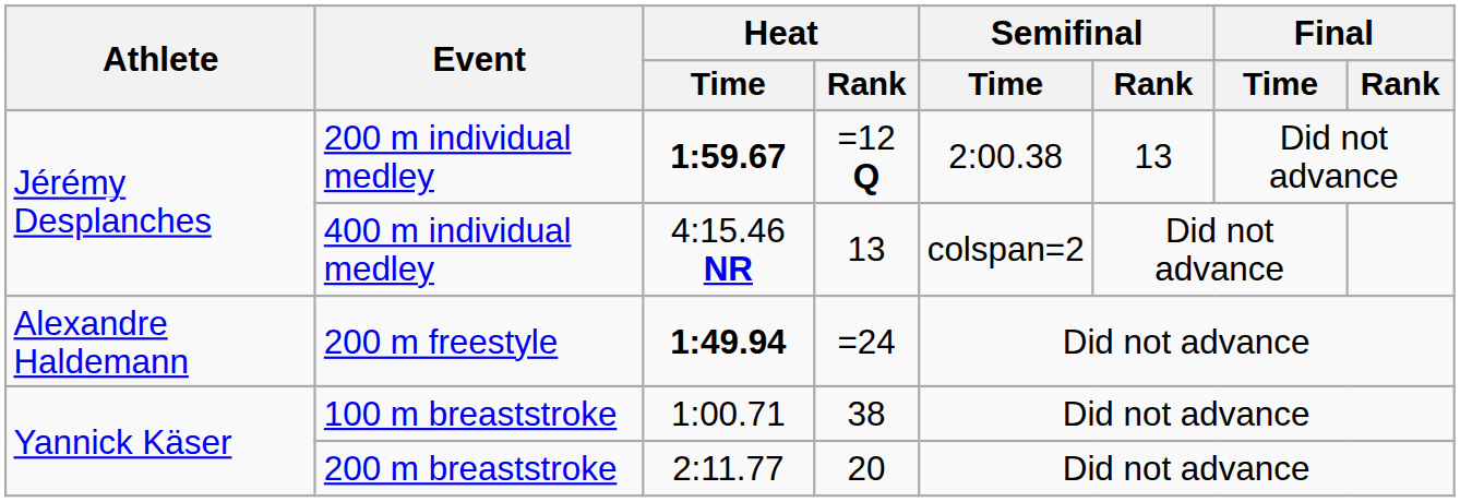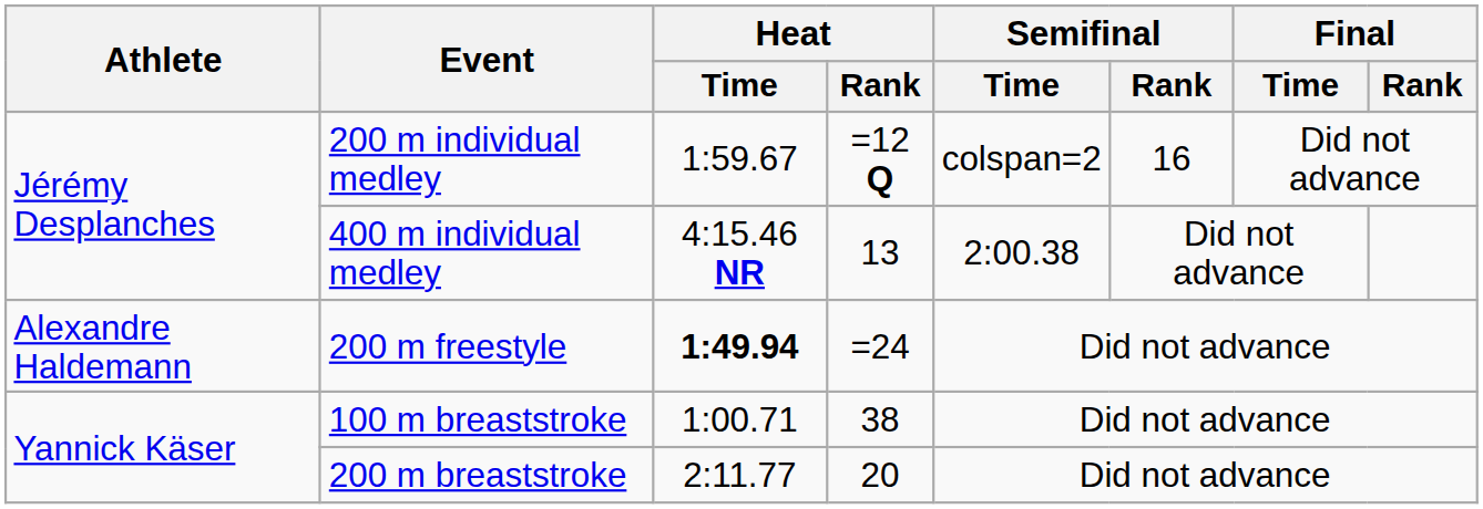200 m individual medley | Heat / Time: bold -> normal
200 m individual medley | Semifinal / Time: 2:00.38 -> colspan=2
200 m individual medley | Semifinal / Rank: 13 -> 16
400 m individual medley | Semifinal / Time: colspan=2 -> 2:00.38
